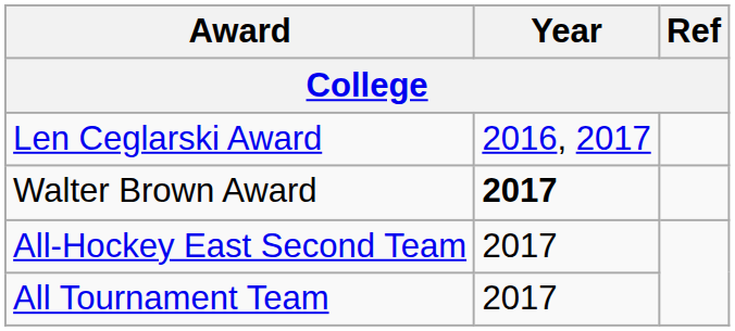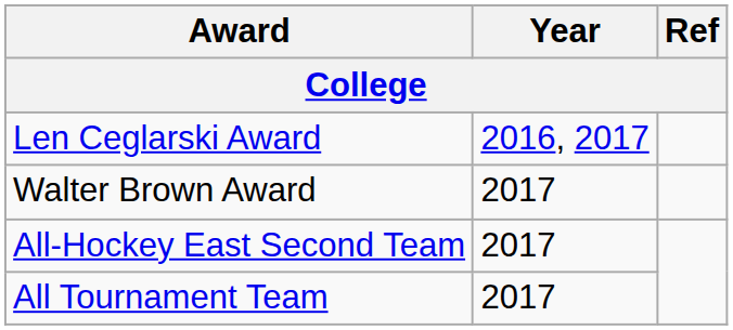Walter Brown Award | Year: bold -> normal
